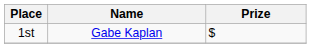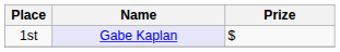1st | Name: no background -> lavender background
